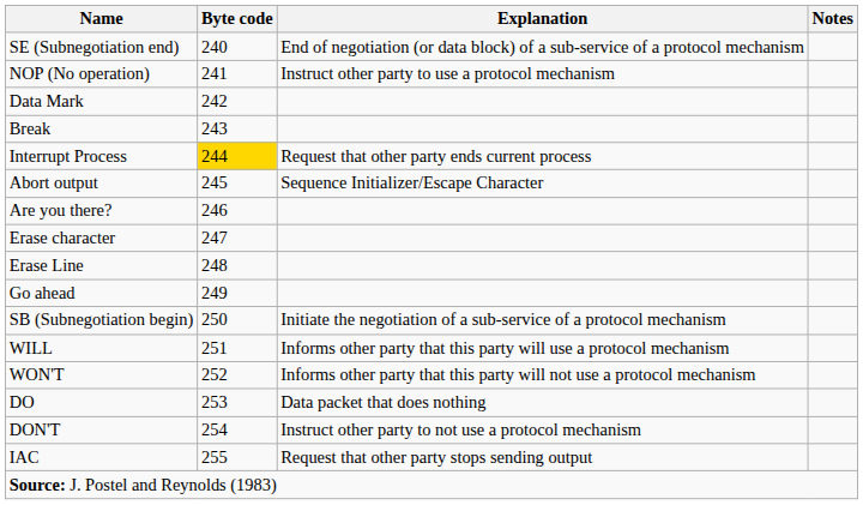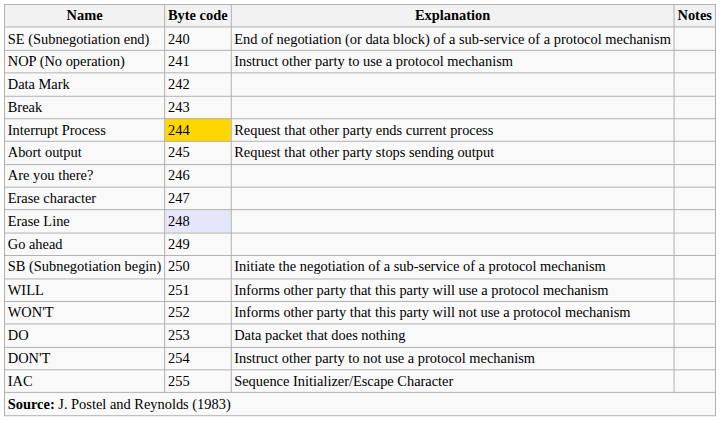Abort output | Explanation: Sequence Initializer/Escape Character -> Request that other party stops sending output
Erase Line | Byte code: no background -> lavender background
IAC | Explanation: Request that other party stops sending output -> Sequence Initializer/Escape Character
